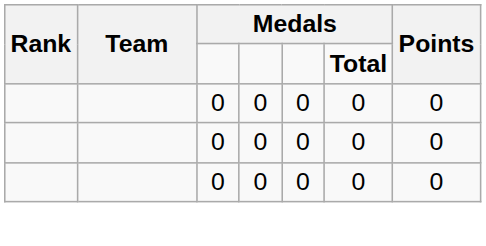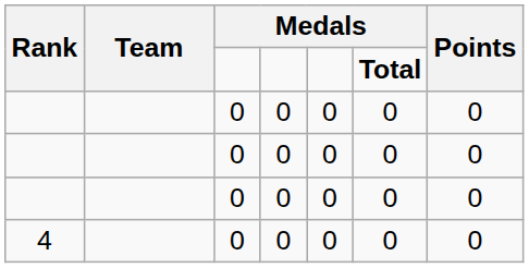+ row: 4 | 0 | 0 | 0 | 0 | 0
